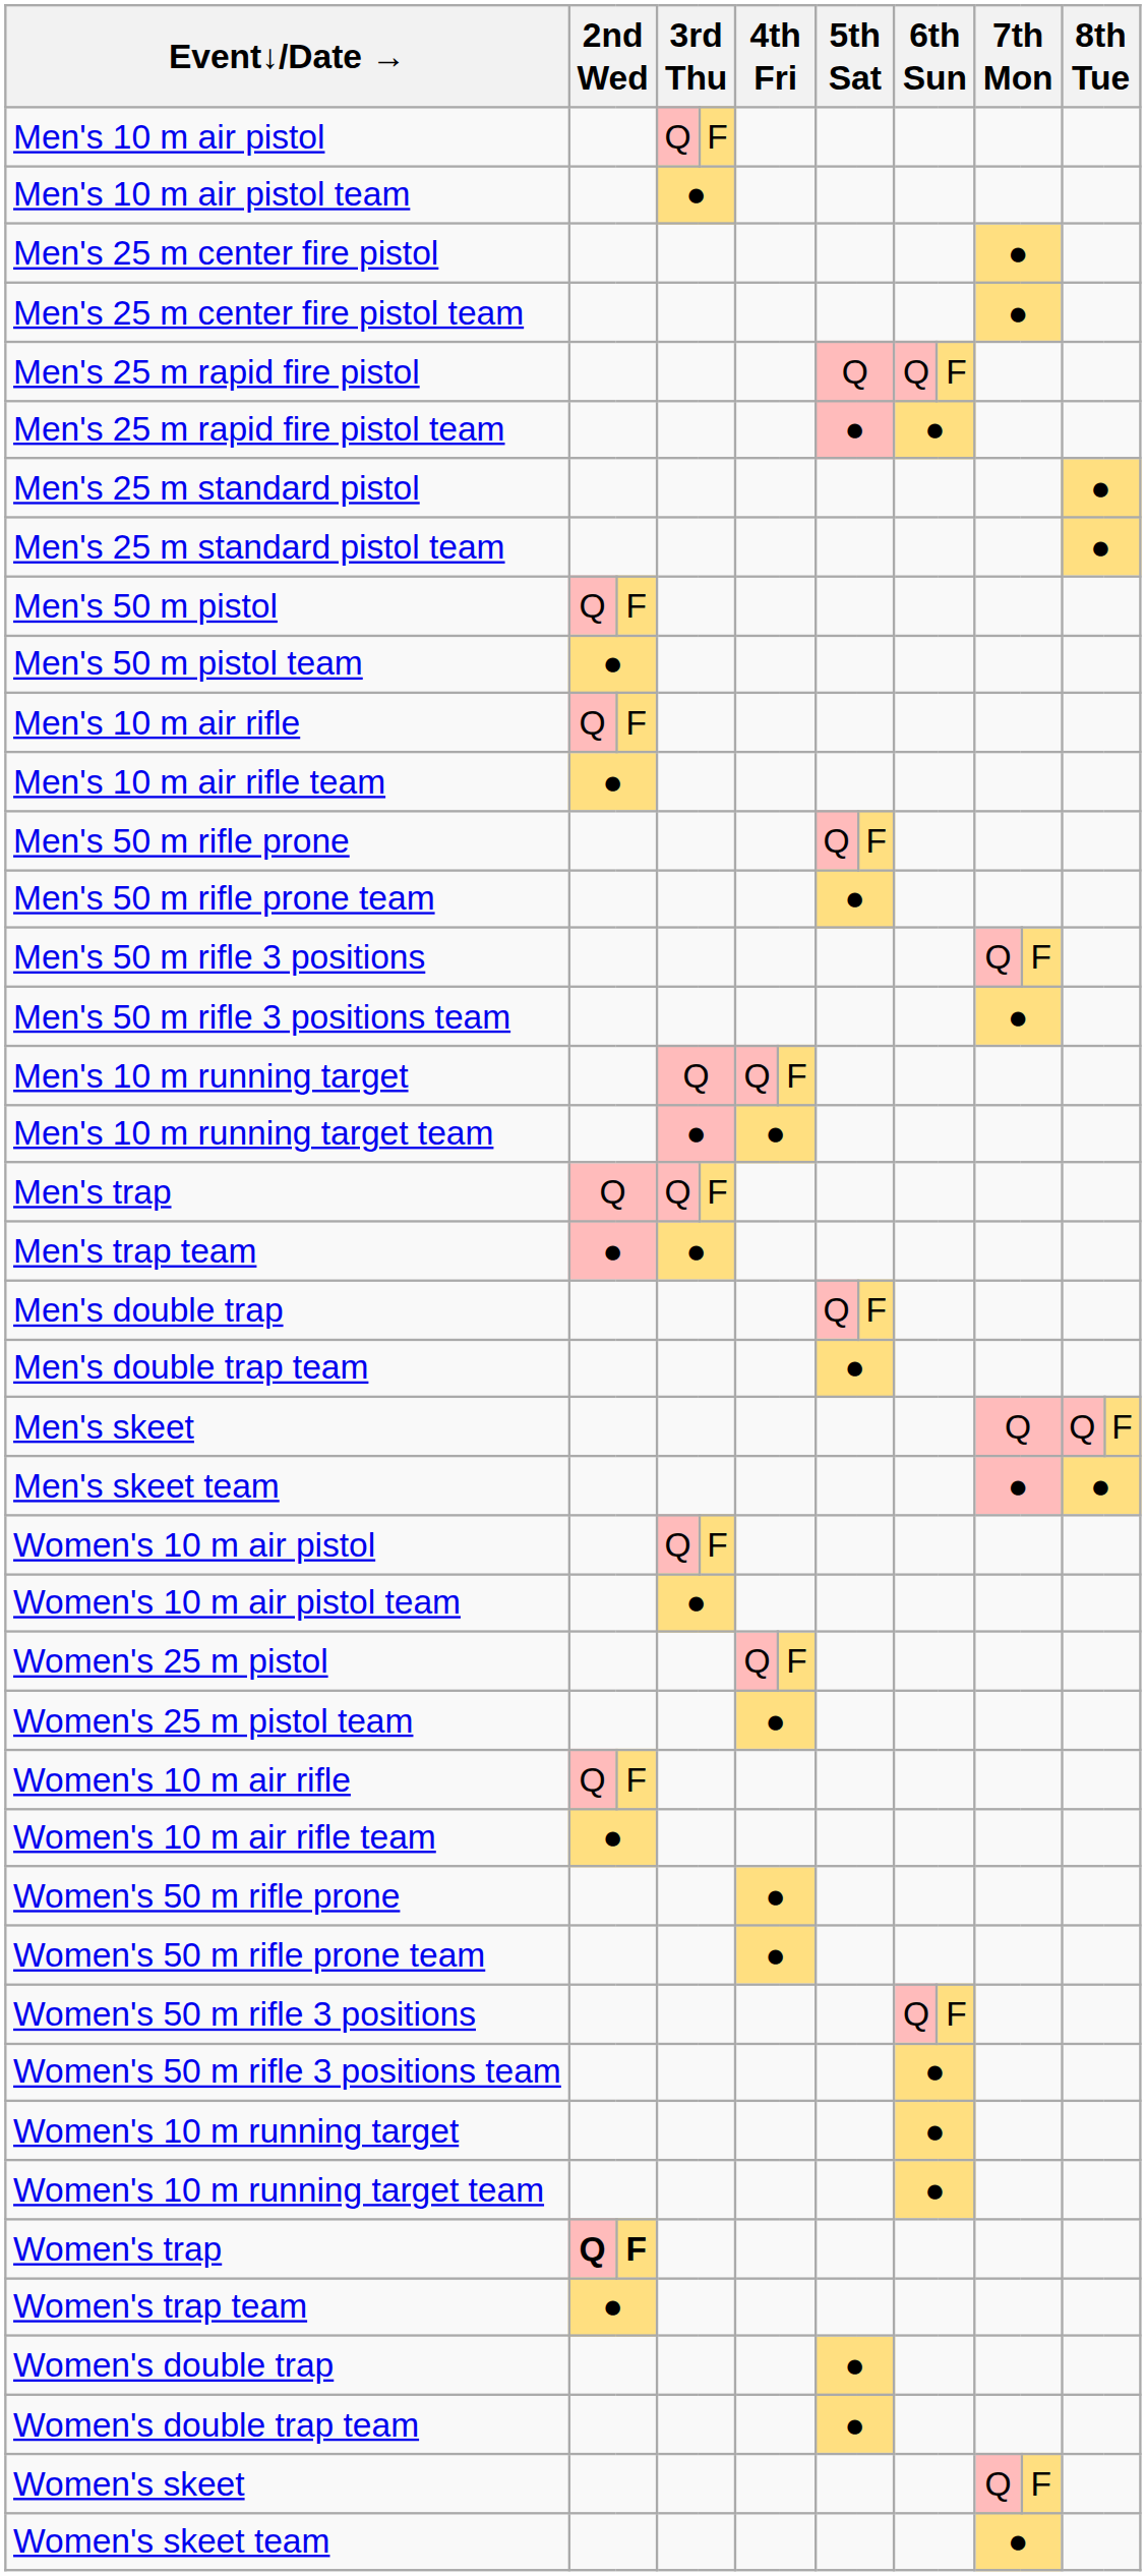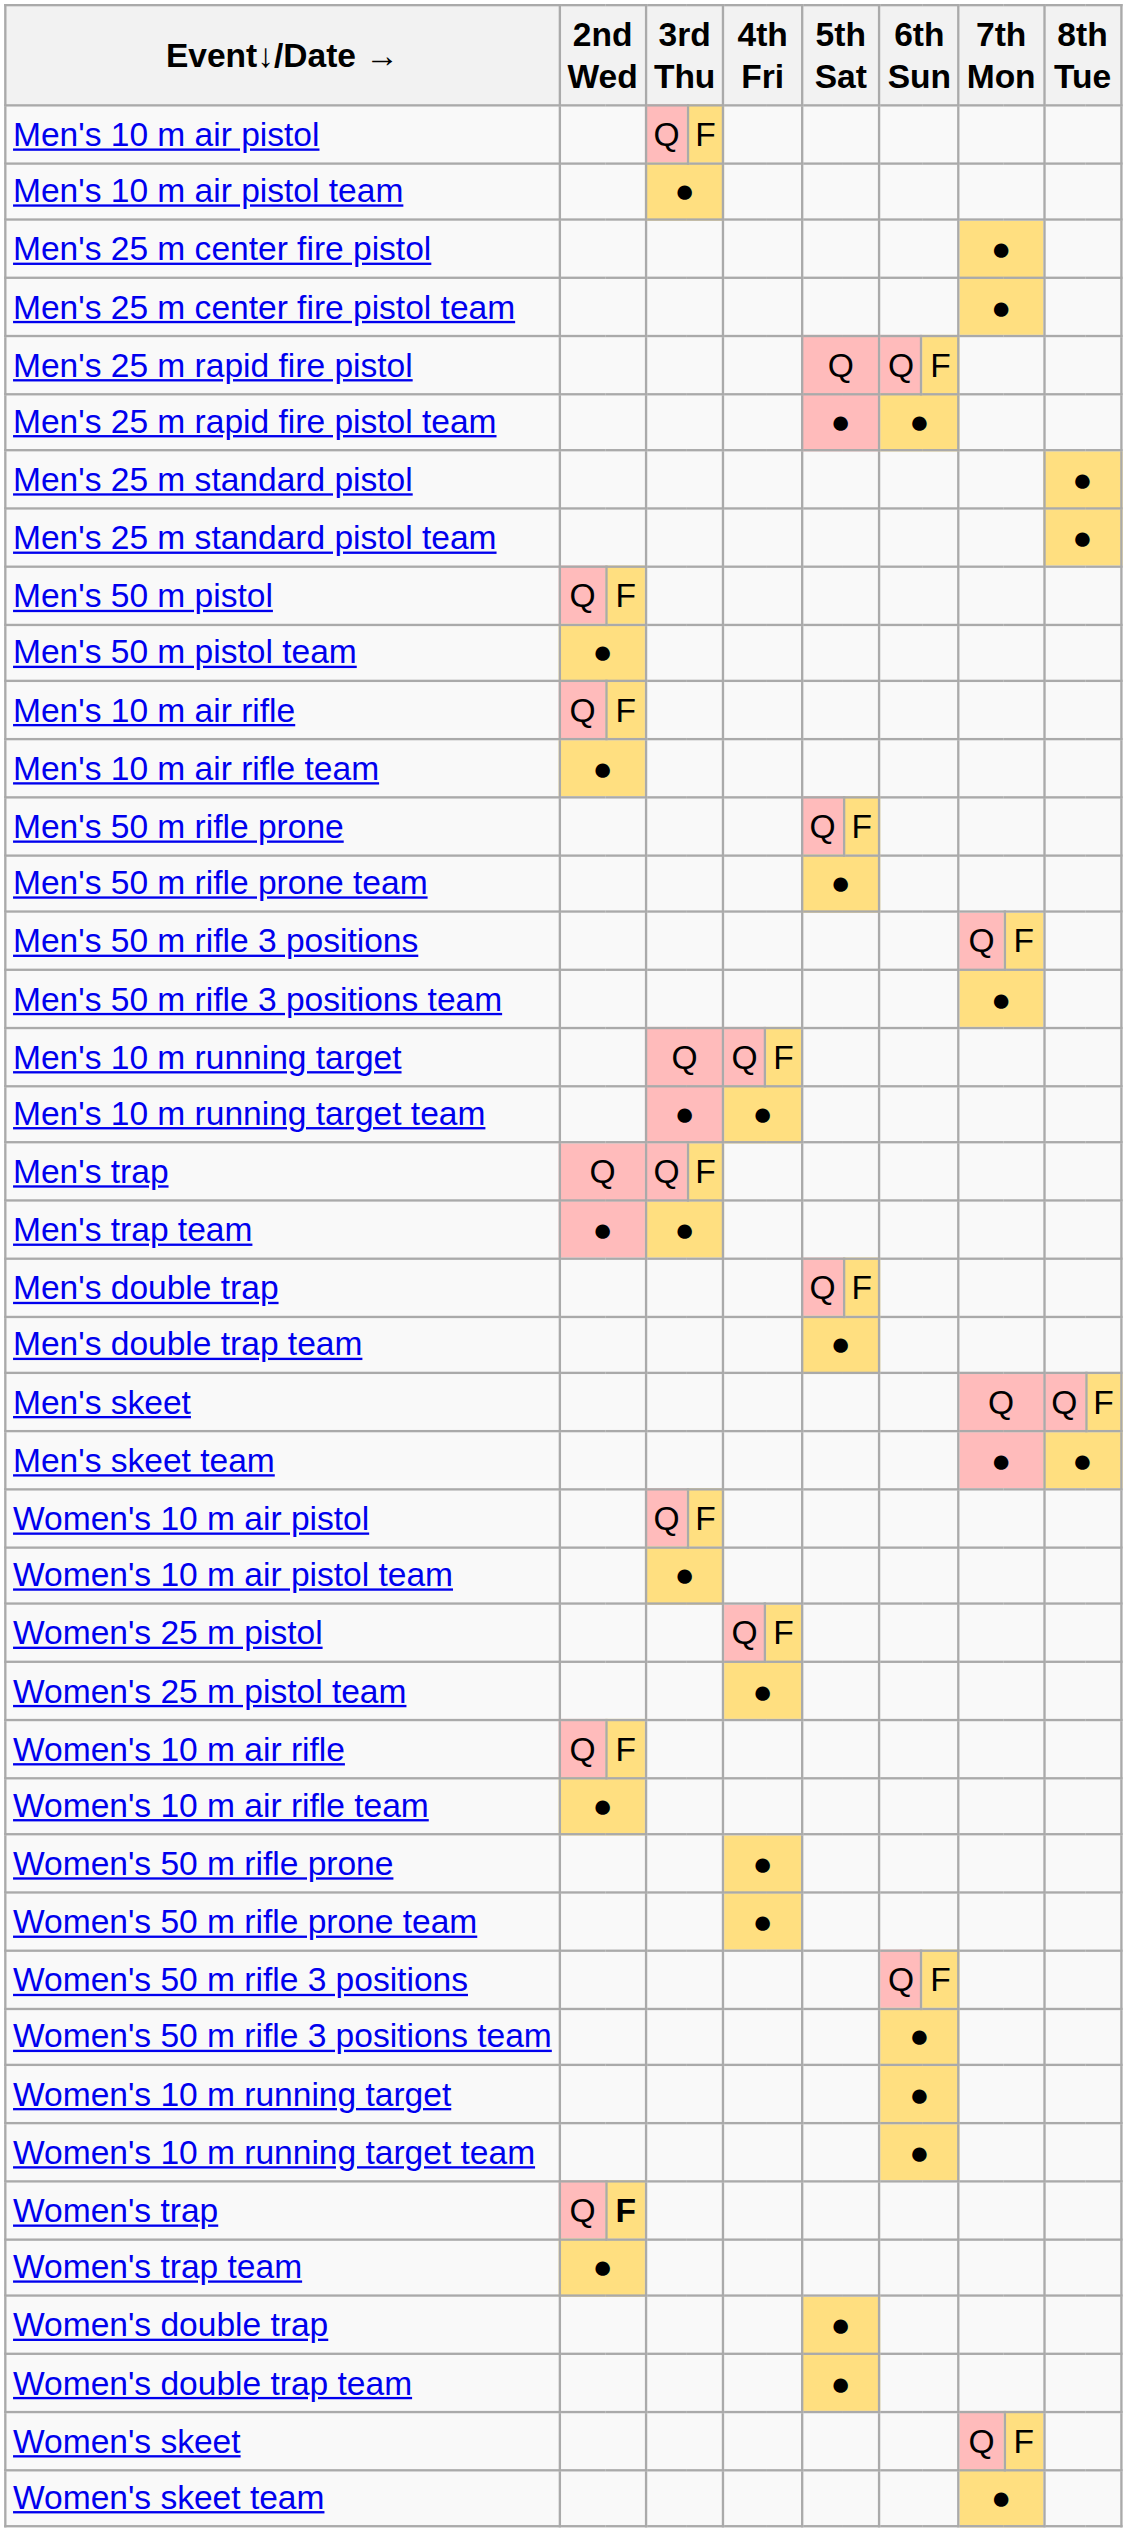Women's trap | column 2: bold -> normal
